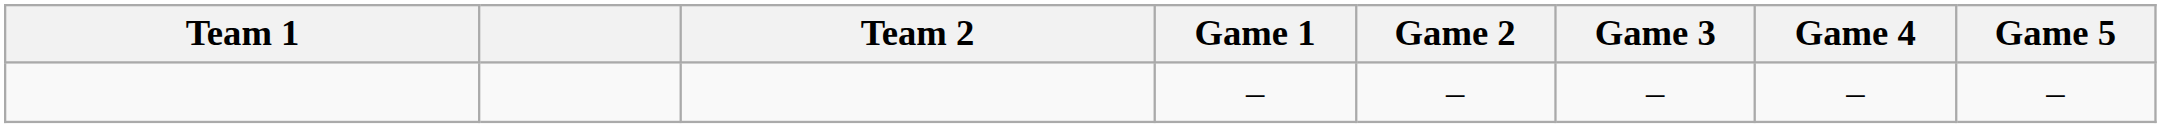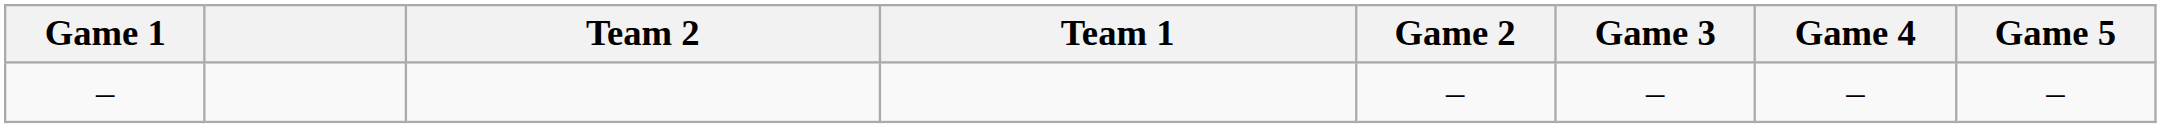columns swapped: Team 1 <-> Game 1
